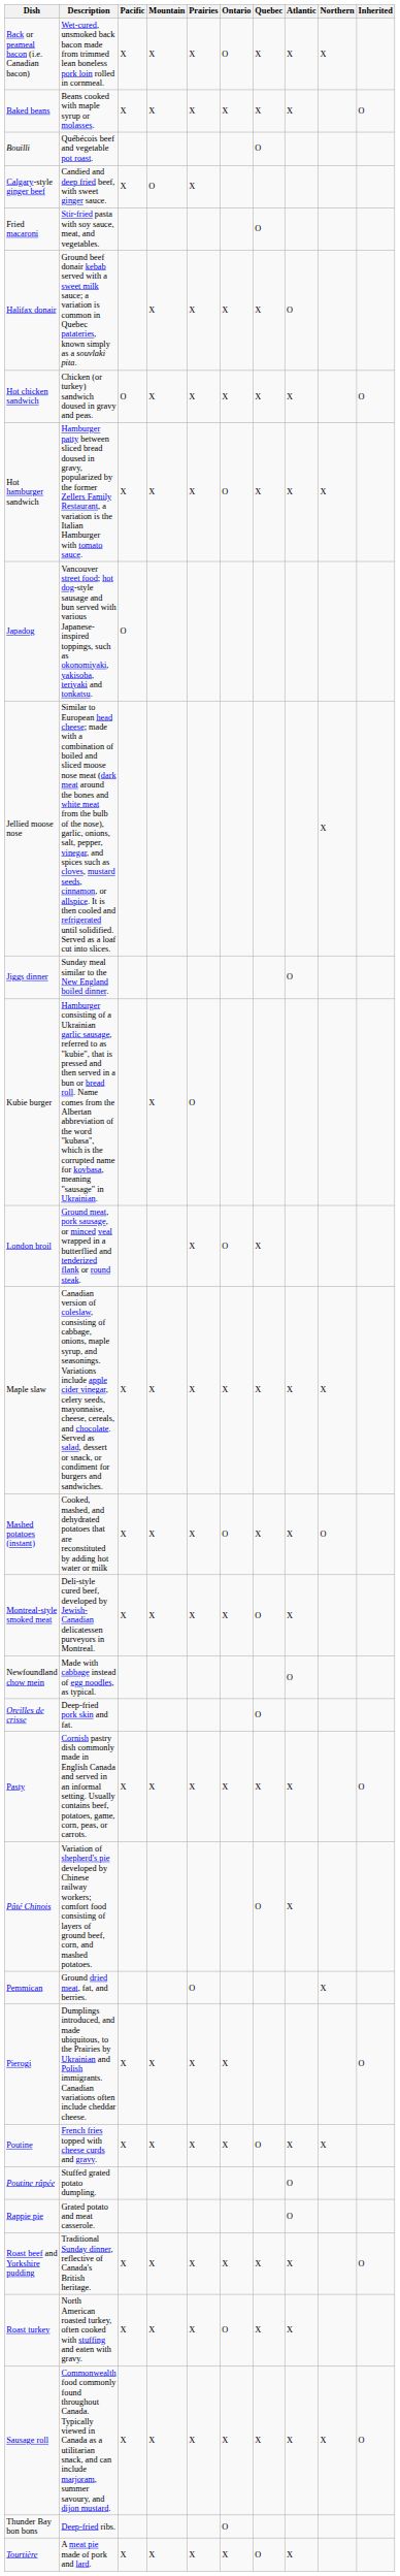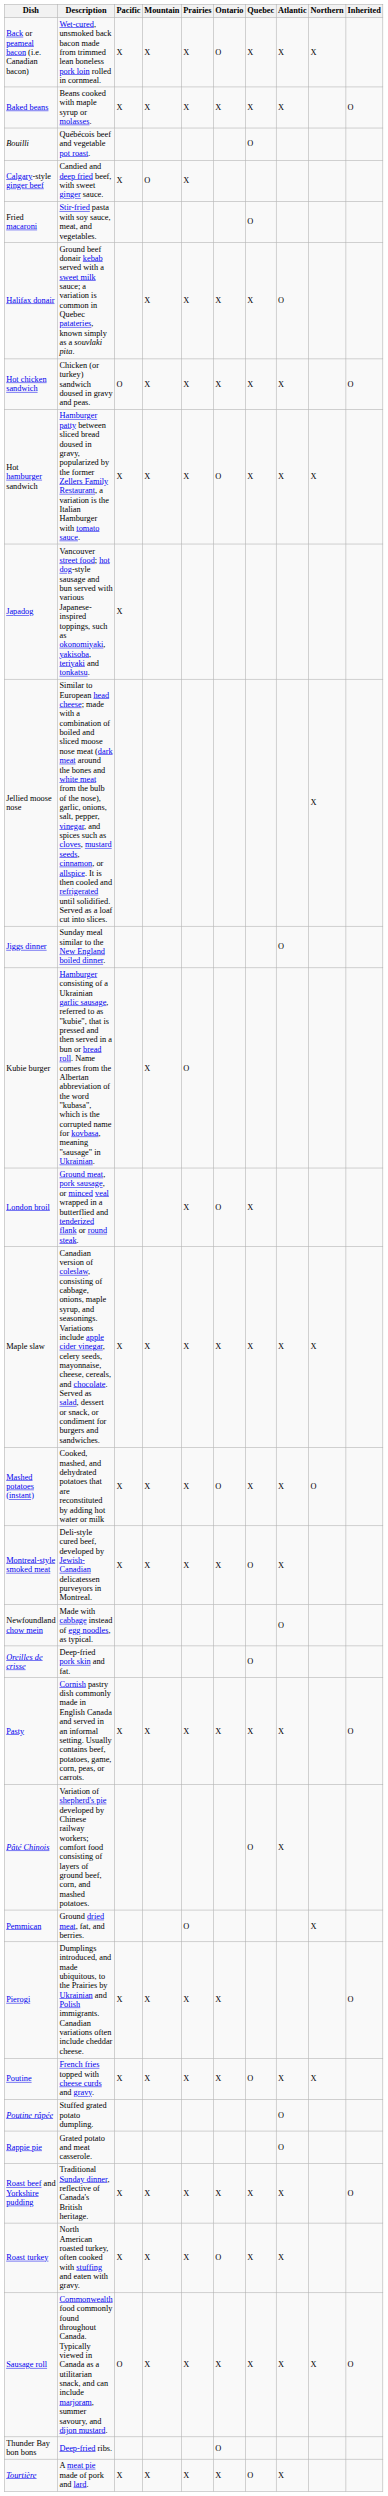Japadog | Pacific: O -> X
Sausage roll | Pacific: X -> O
